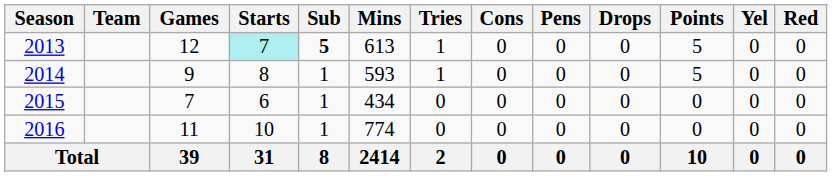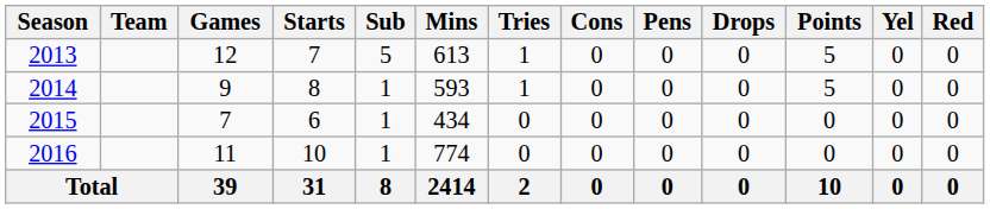2013 | Starts: paleturquoise background -> no background
2013 | Sub: bold -> normal
